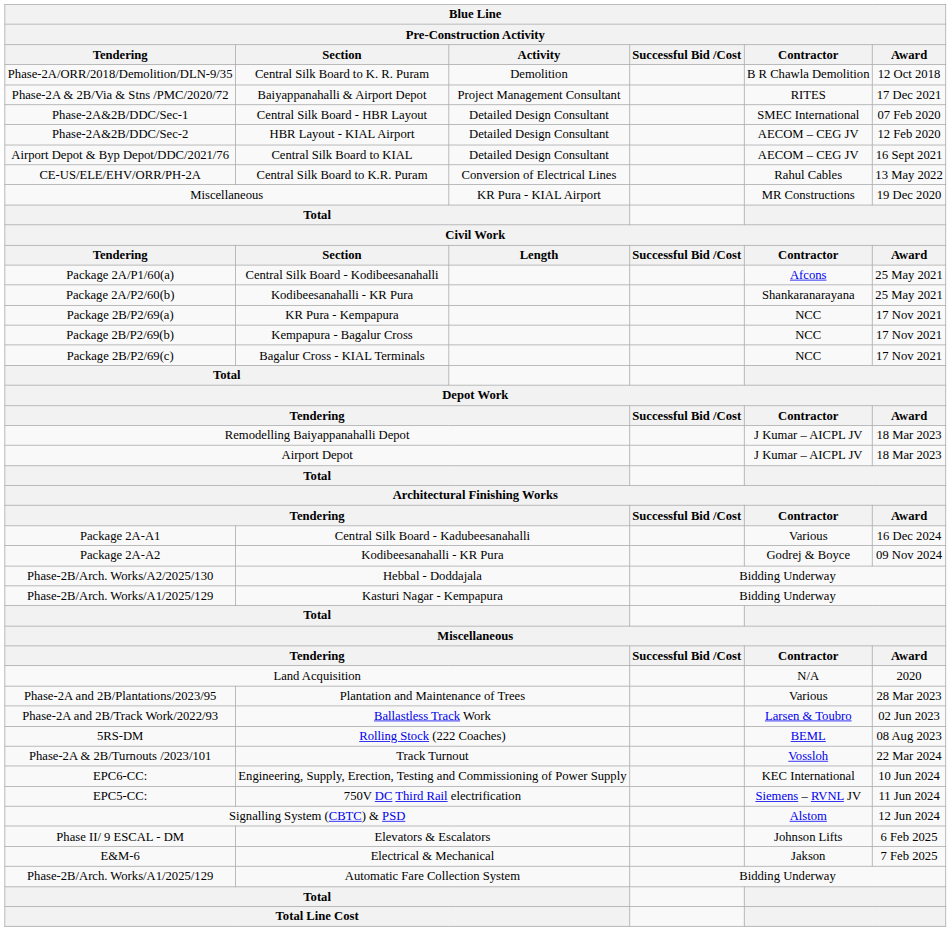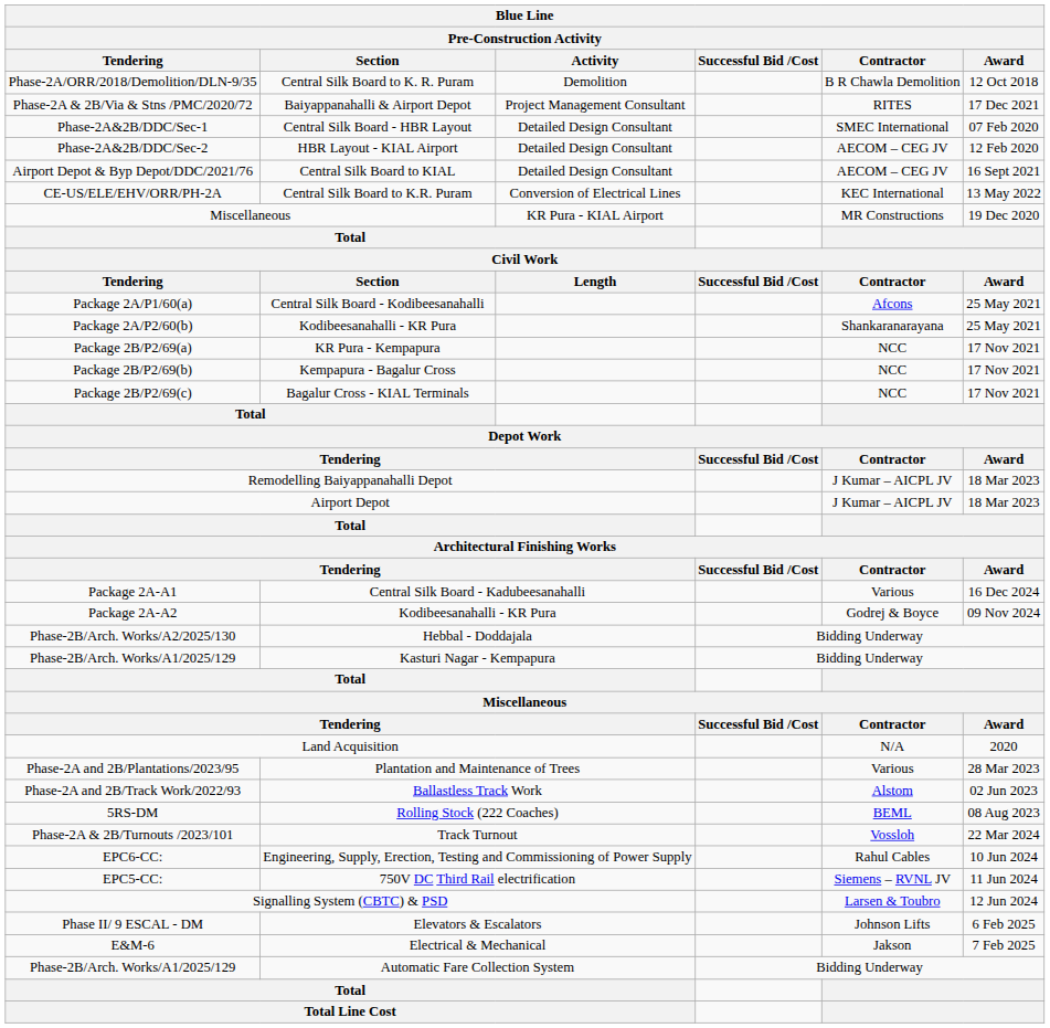CE-US/ELE/EHV/ORR/PH-2A | Contractor: Rahul Cables -> KEC International
Phase-2A and 2B/Track Work/2022/93 | Contractor: Larsen & Toubro -> Alstom
EPC6-CC: | Contractor: KEC International -> Rahul Cables
Signalling System (CBTC) & PSD | Contractor: Alstom -> Larsen & Toubro
